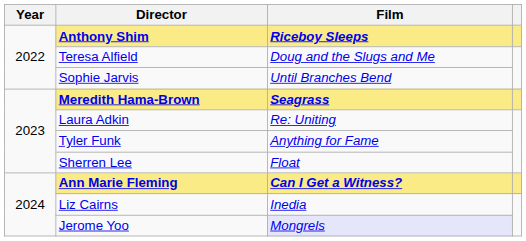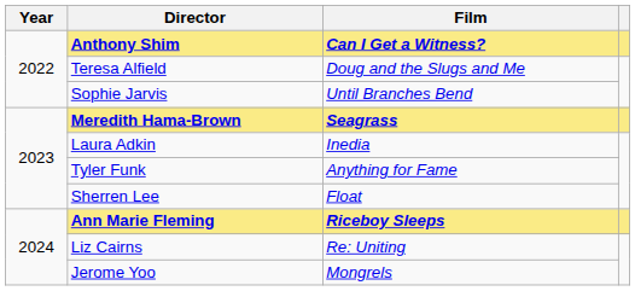Anthony Shim | Film: Riceboy Sleeps -> Can I Get a Witness?
Laura Adkin | Film: Re: Uniting -> Inedia
Ann Marie Fleming | Film: Can I Get a Witness? -> Riceboy Sleeps
Liz Cairns | Film: Inedia -> Re: Uniting
Jerome Yoo | Film: lavender background -> no background
